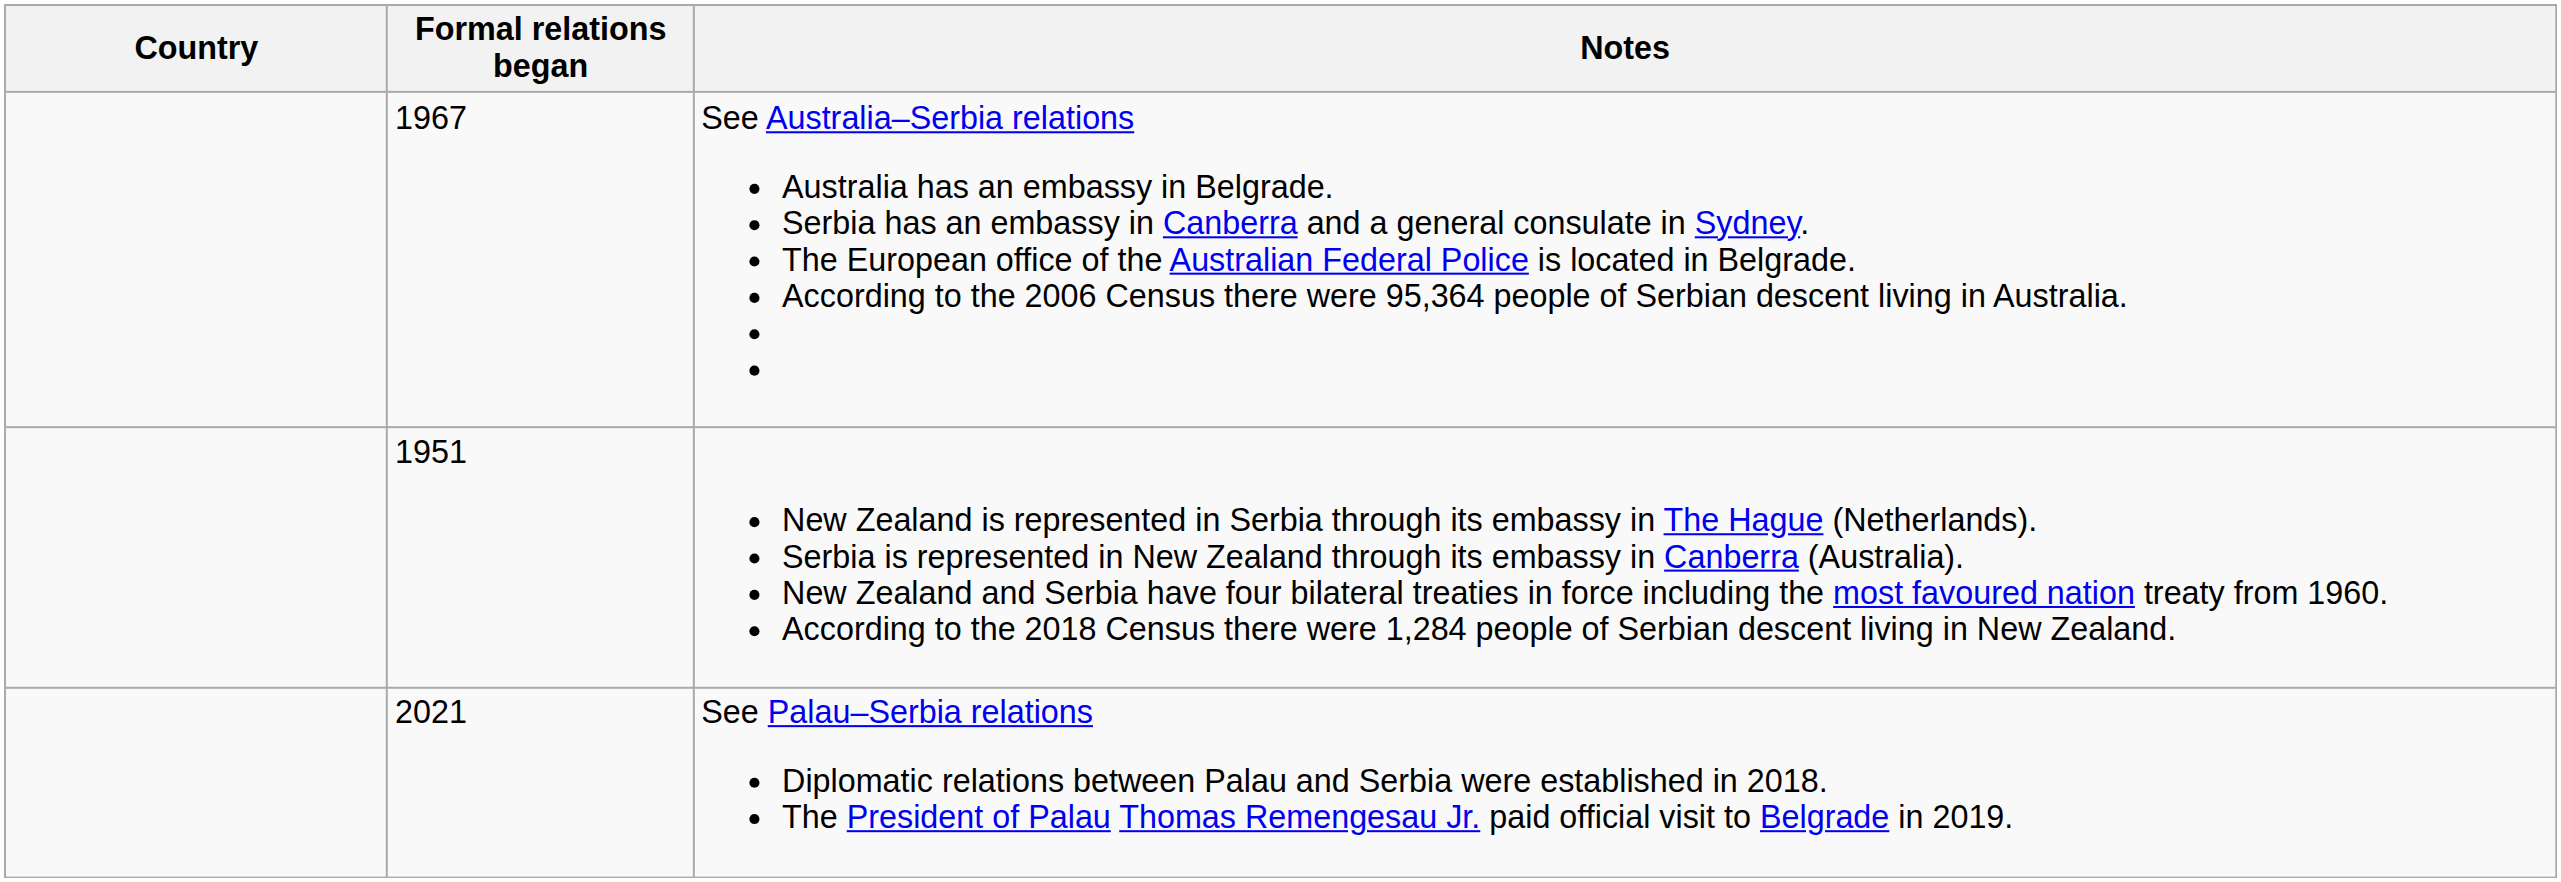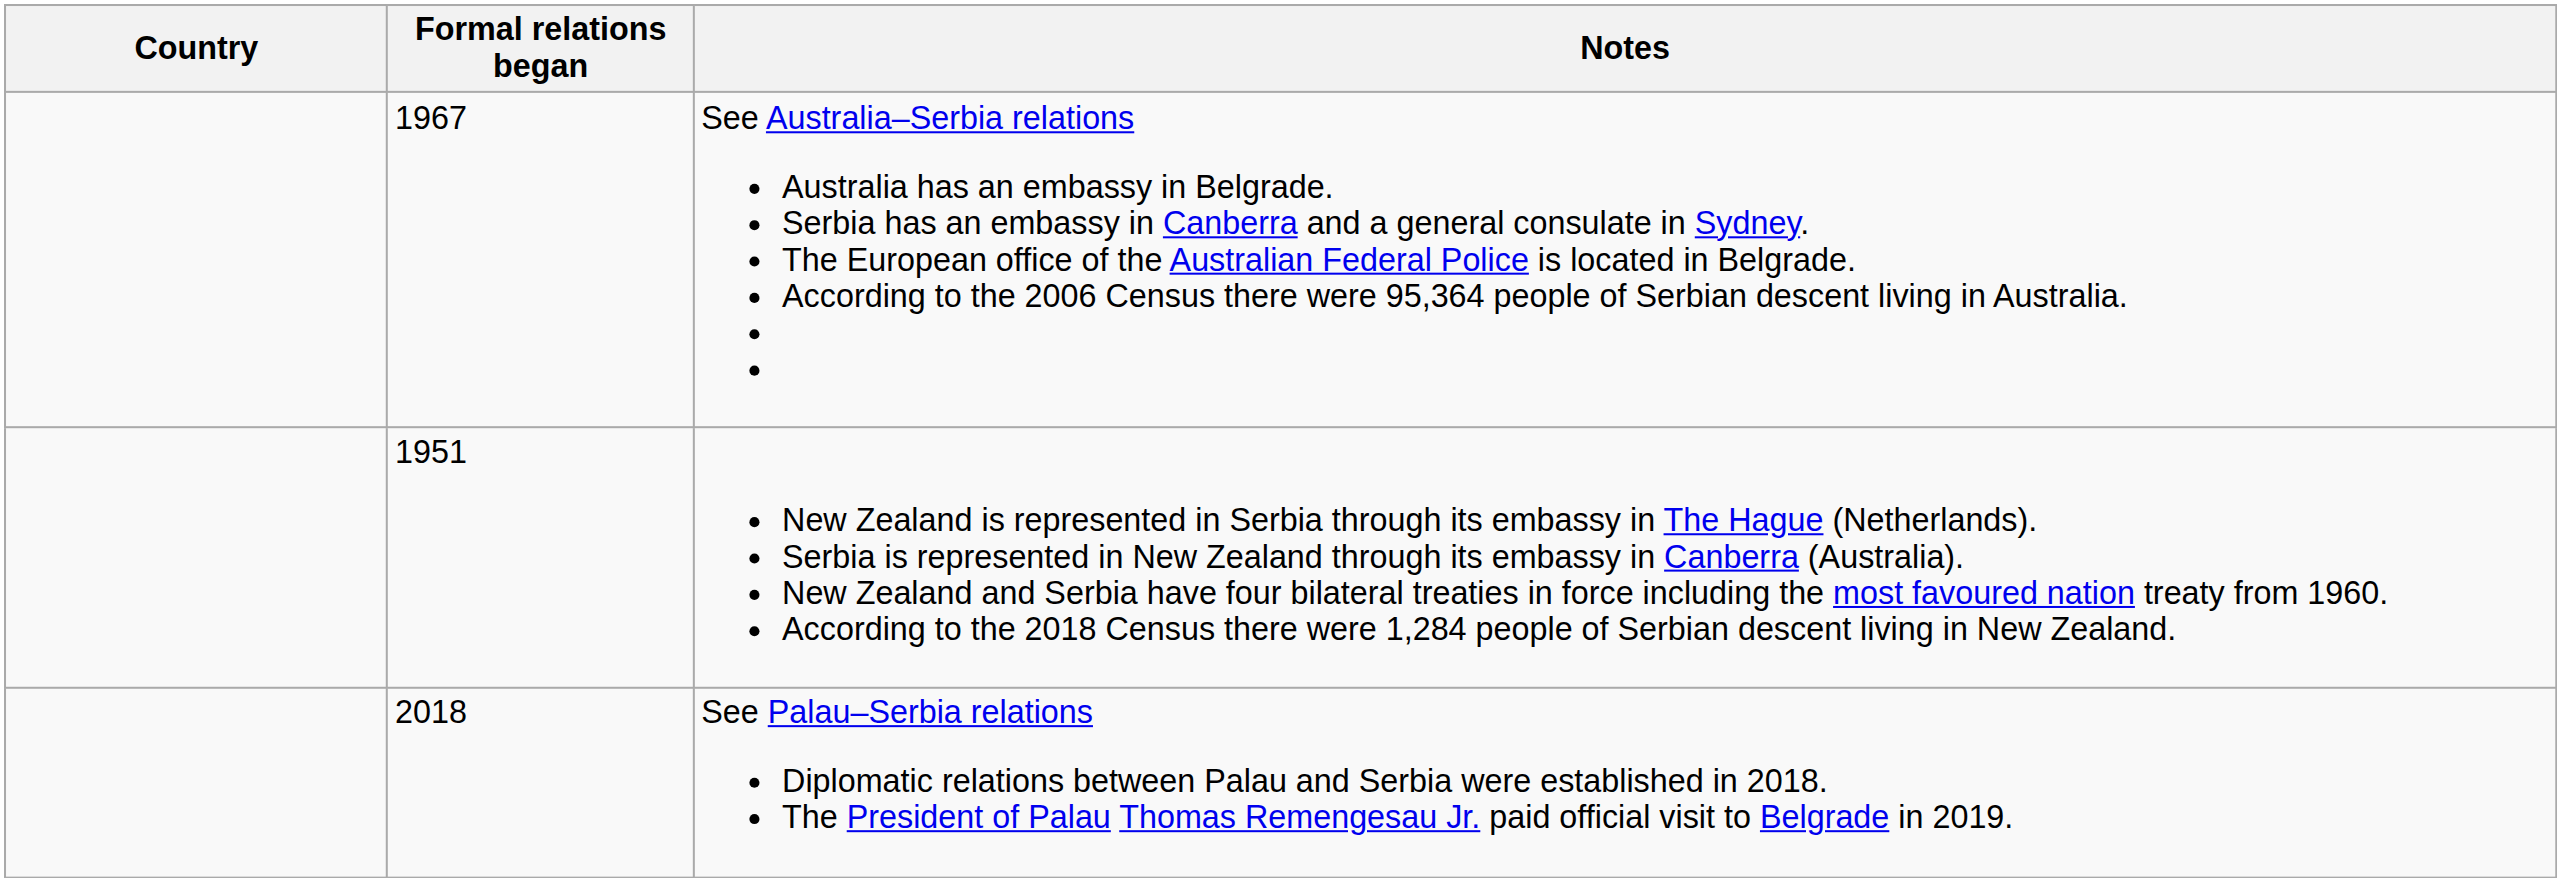row 4 | Formal relations began: 2021 -> 2018
